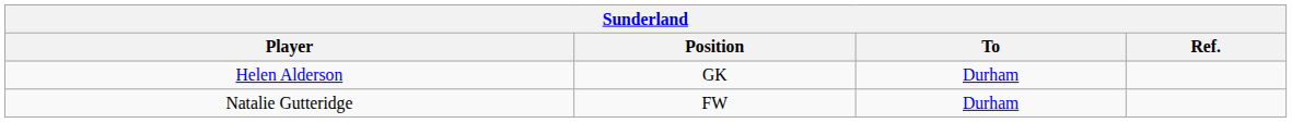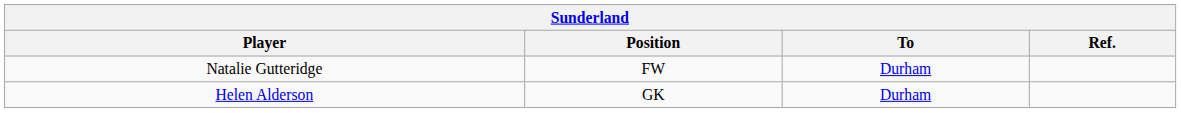rows swapped: Helen Alderson <-> Natalie Gutteridge
